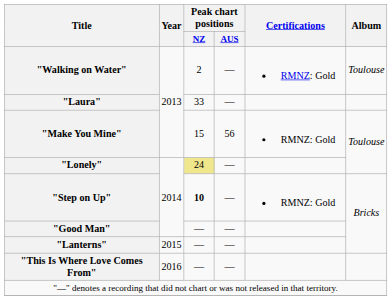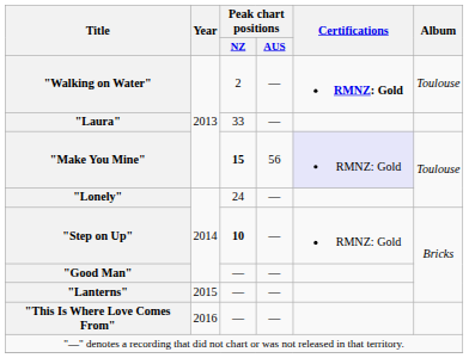"Walking on Water" | Certifications: normal -> bold
"Make You Mine" | Peak chart positions / NZ: normal -> bold
"Make You Mine" | Certifications: no background -> lavender background
"Lonely" | Peak chart positions / NZ: khaki background -> no background
